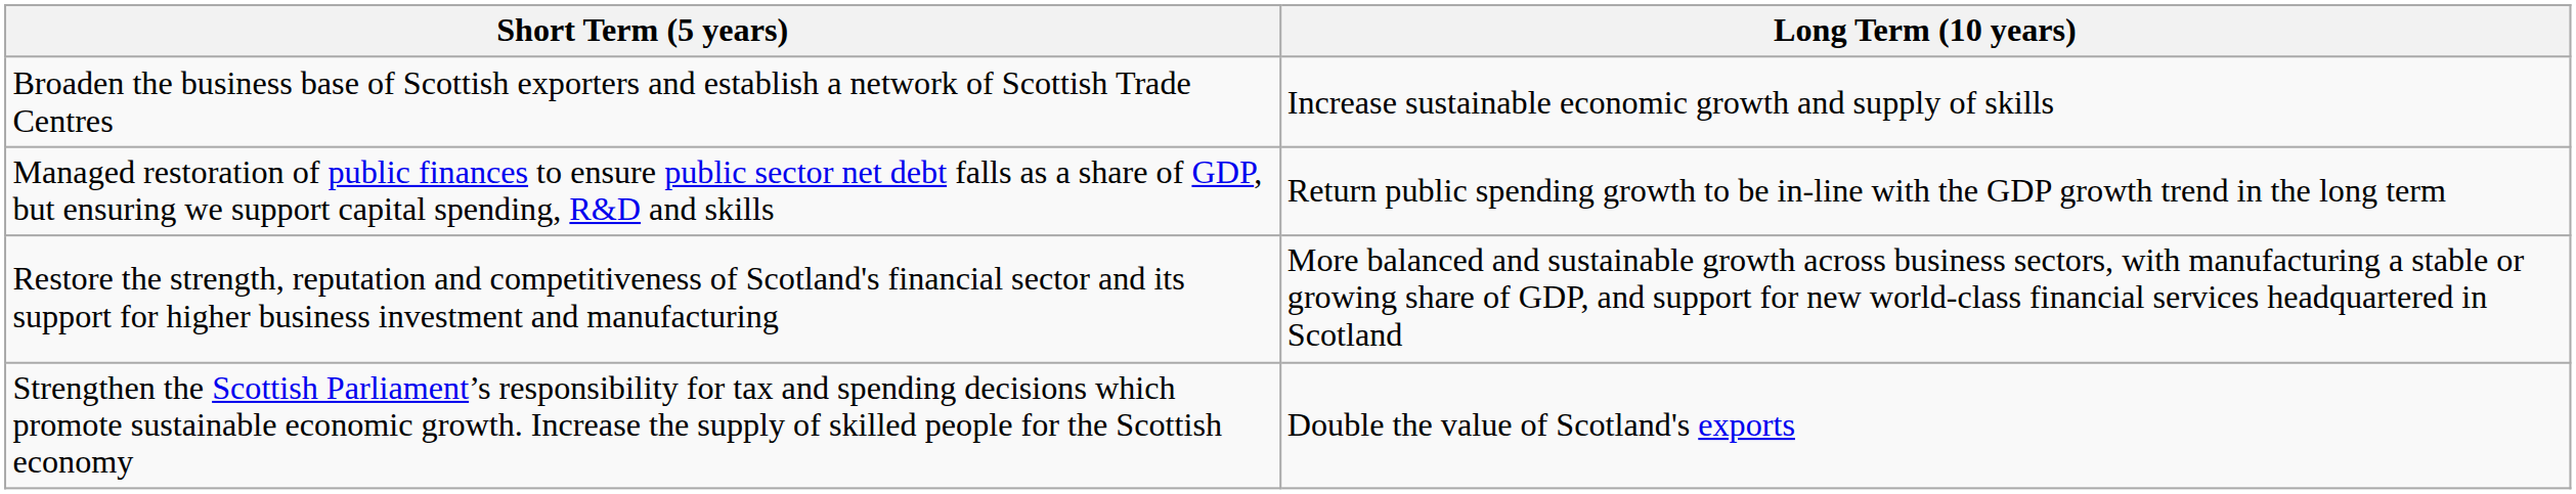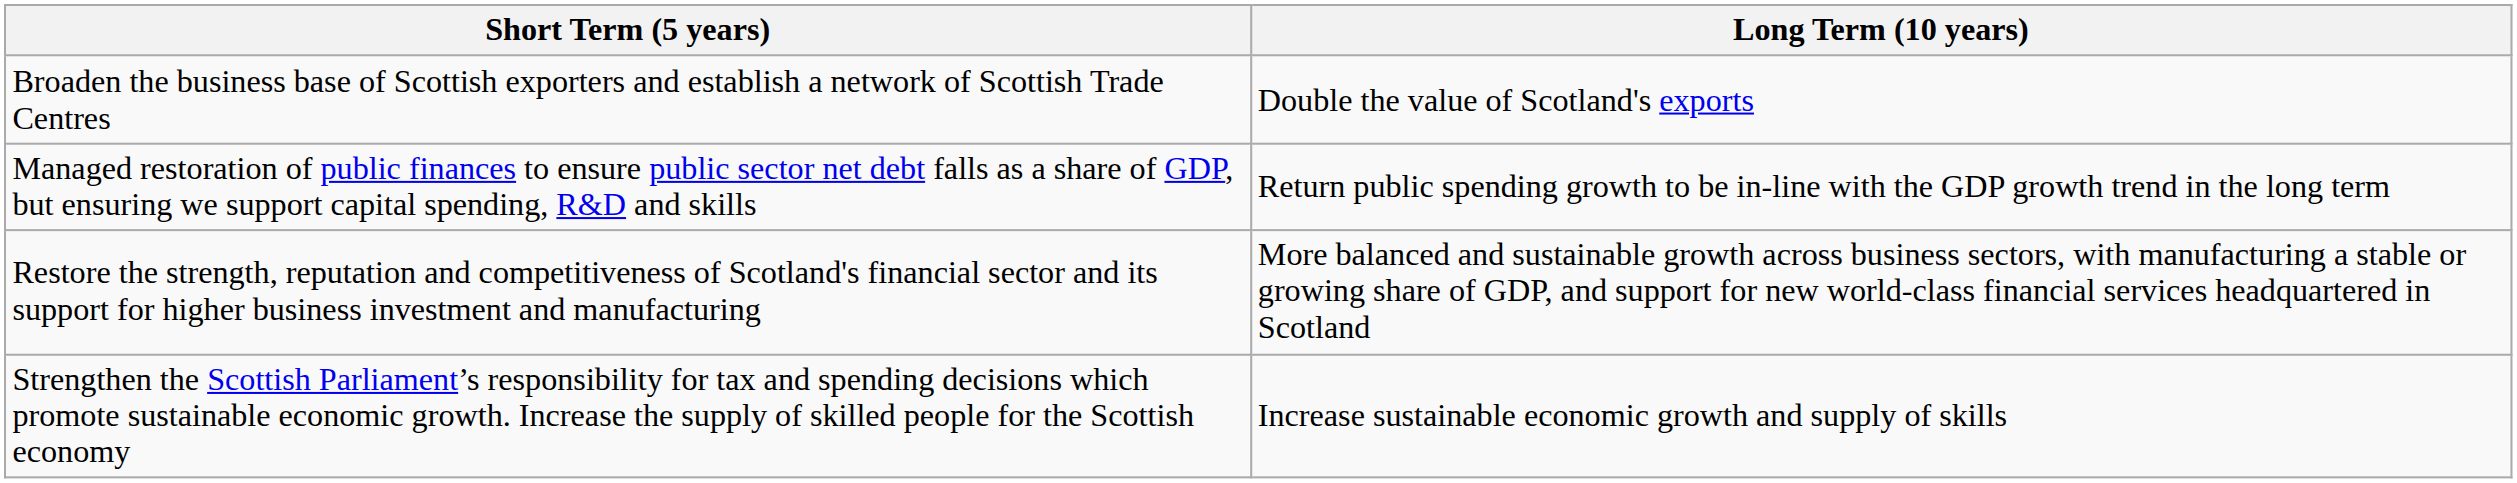row 2 | Long Term (10 years): Increase sustainable economic growth and supply of skills -> Double the value of Scotland's exports
row 5 | Long Term (10 years): Double the value of Scotland's exports -> Increase sustainable economic growth and supply of skills
